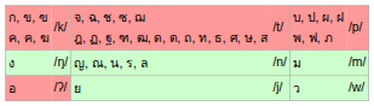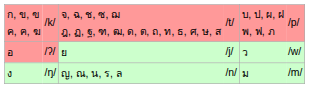rows swapped: ญ, ณ, น, ร, ล <-> ย
